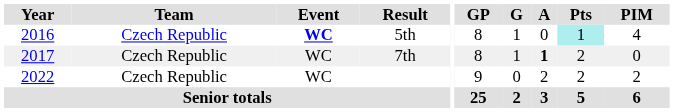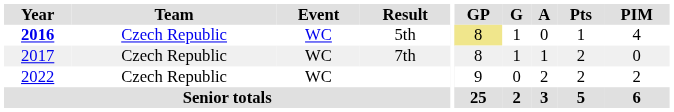5th | Year: normal -> bold
5th | Event: bold -> normal
5th | GP: no background -> khaki background
5th | Pts: paleturquoise background -> no background
7th | A: bold -> normal
